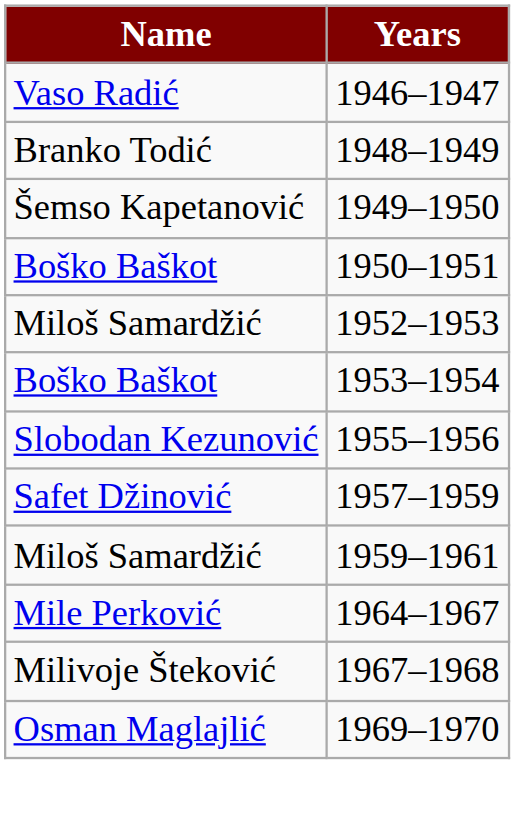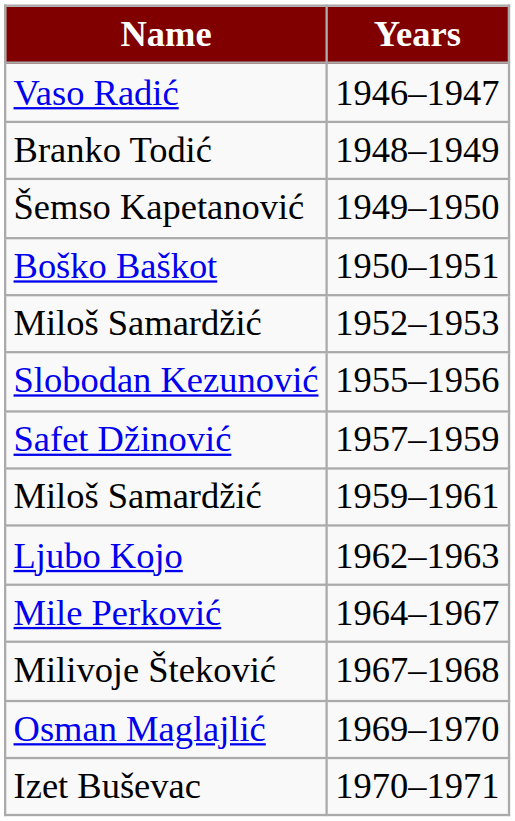- row: Boško Baškot | 1953–1954
+ row: Ljubo Kojo | 1962–1963
+ row: Izet Buševac | 1970–1971
